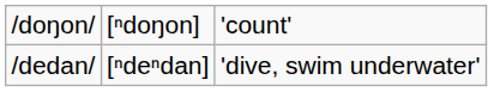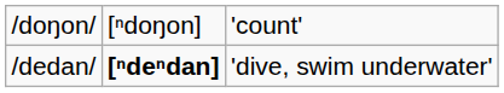/dedan/ | column 2: normal -> bold
